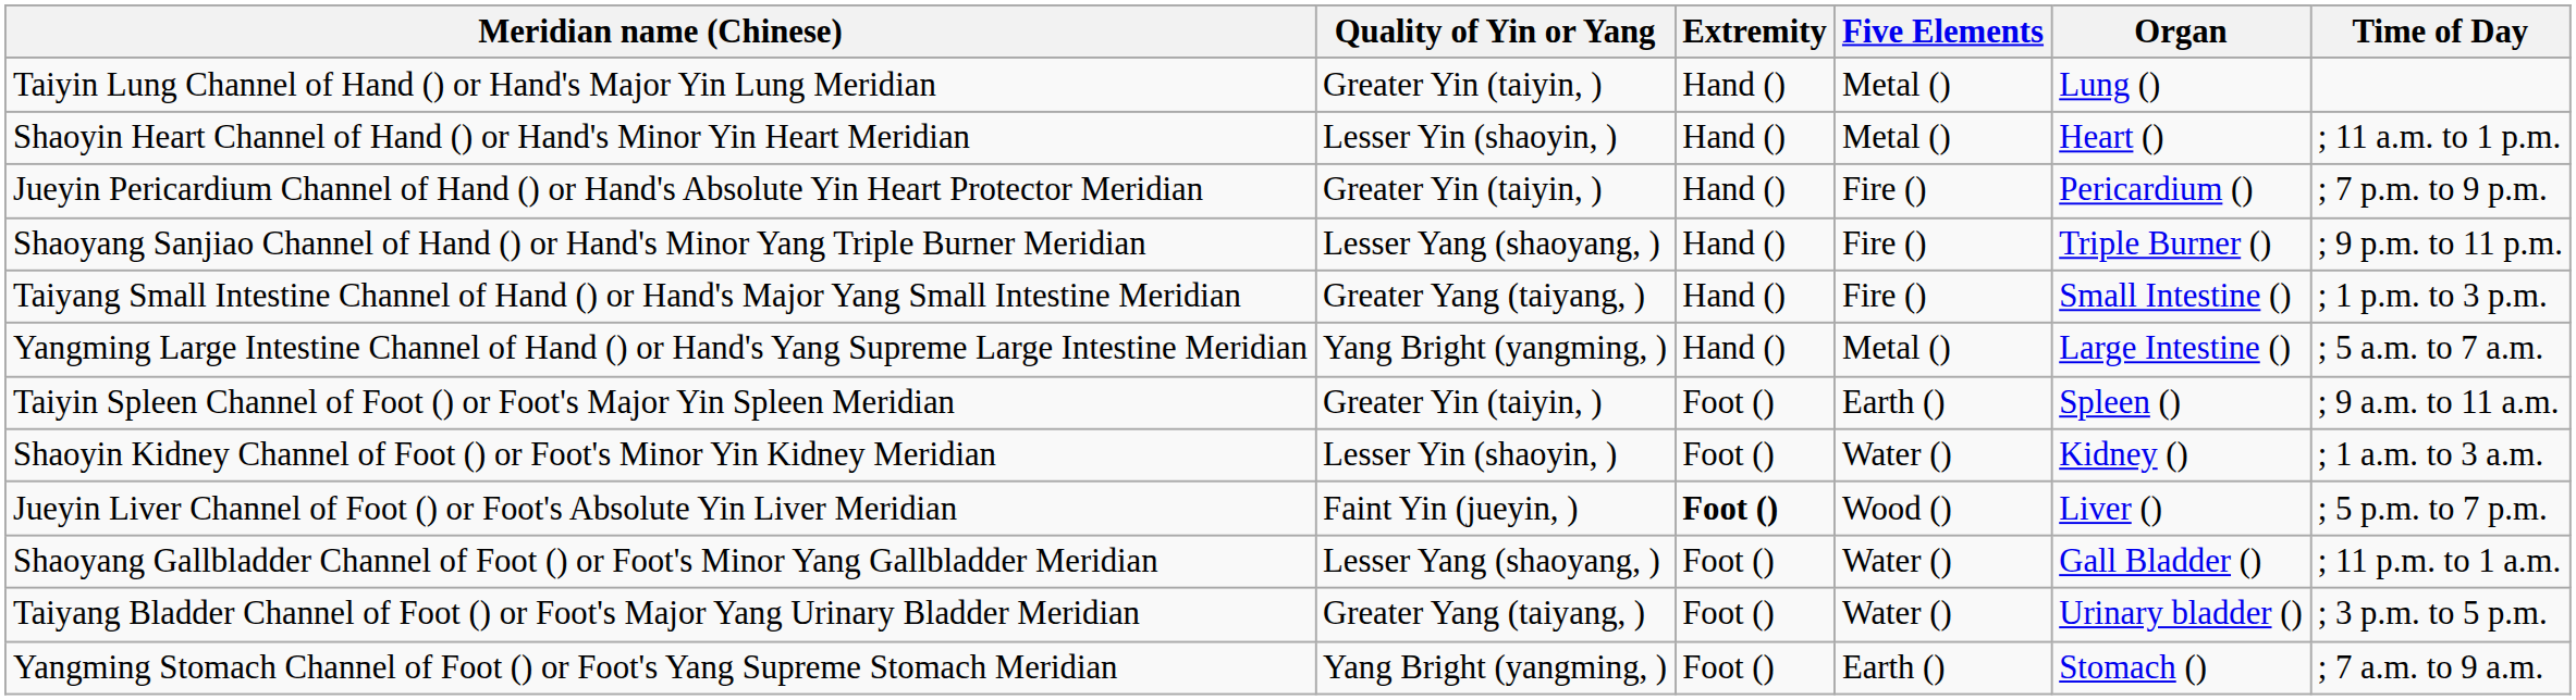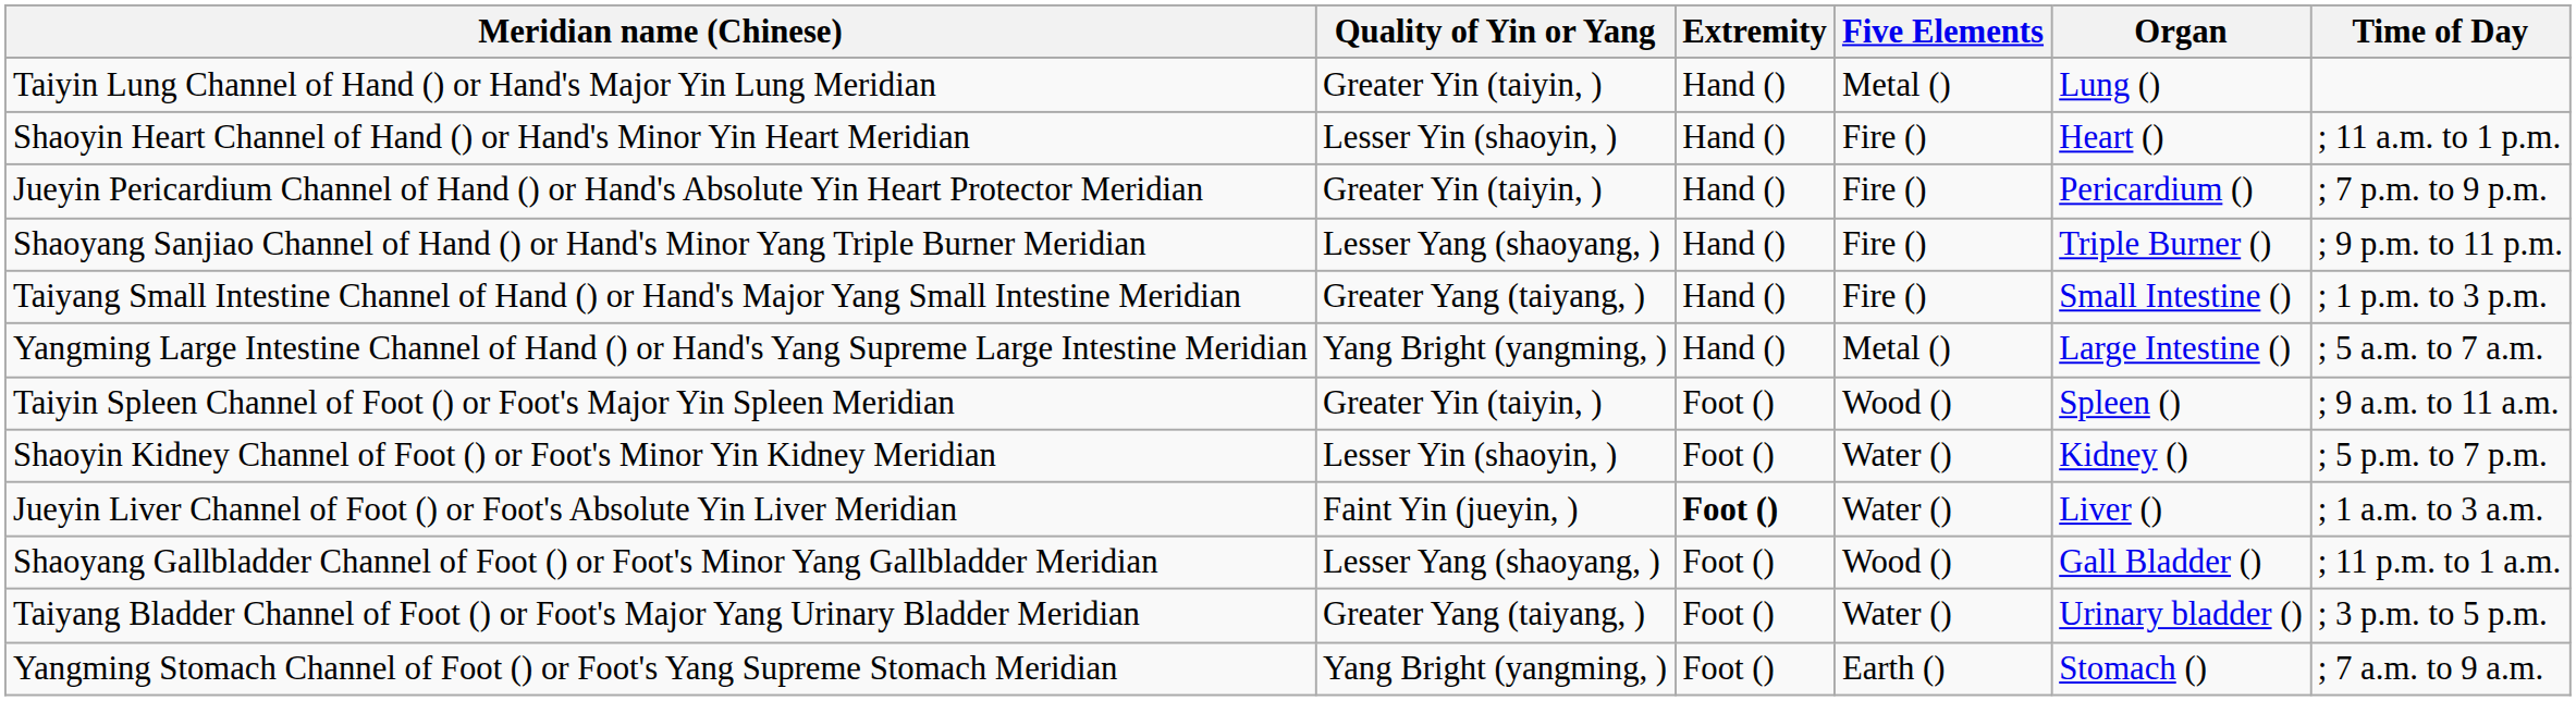row 3 | Five Elements: Metal () -> Fire ()
row 8 | Five Elements: Earth () -> Wood ()
row 9 | Time of Day: ; 1 a.m. to 3 a.m. -> ; 5 p.m. to 7 p.m.
row 10 | Five Elements: Wood () -> Water ()
row 10 | Time of Day: ; 5 p.m. to 7 p.m. -> ; 1 a.m. to 3 a.m.
row 11 | Five Elements: Water () -> Wood ()
